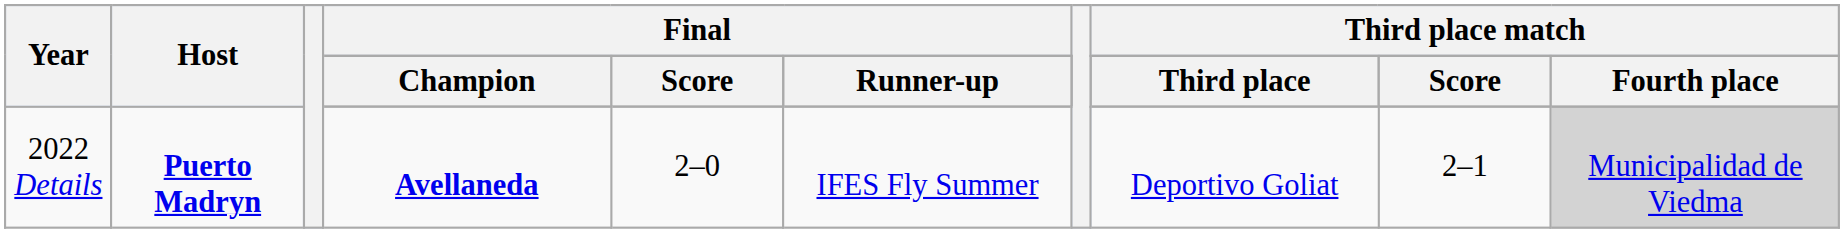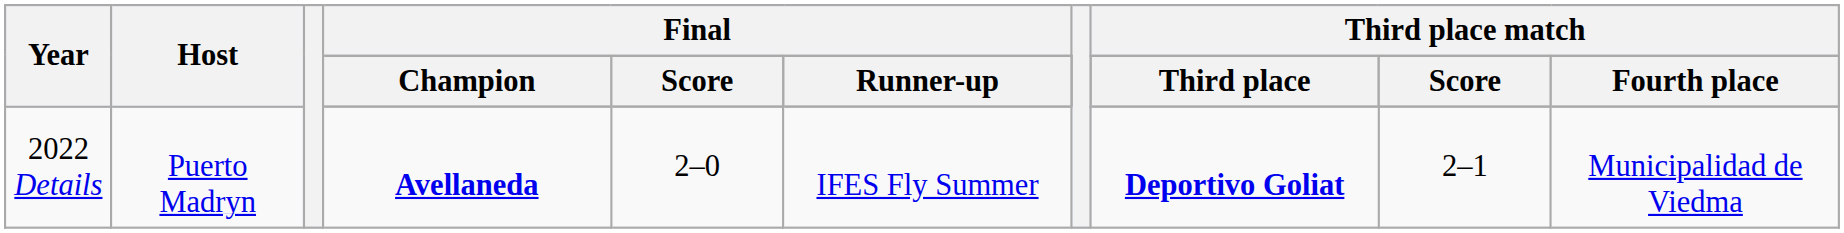2022 Details | Host: bold -> normal
2022 Details | Third place match / Third place: normal -> bold
2022 Details | Third place match / Fourth place: lightgrey background -> no background
